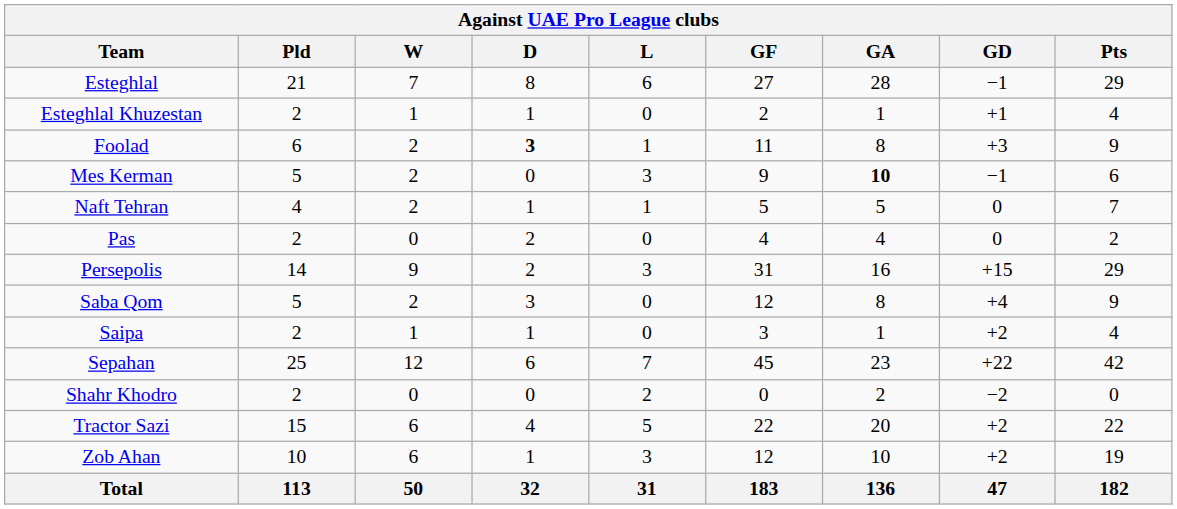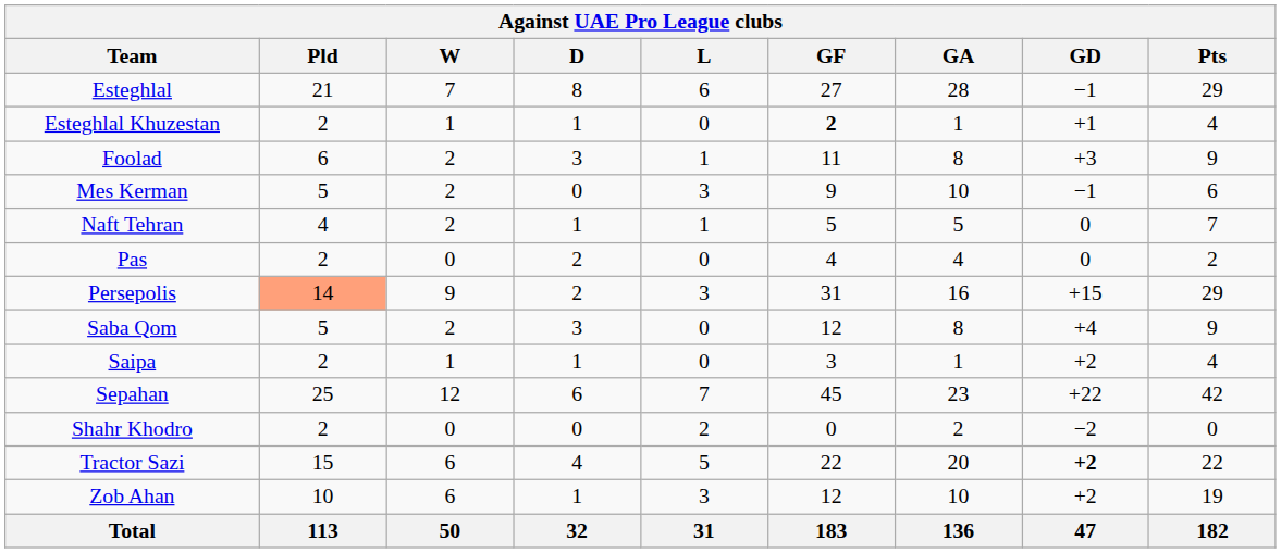Esteghlal Khuzestan | GF: normal -> bold
Foolad | D: bold -> normal
Mes Kerman | GA: bold -> normal
Persepolis | Pld: no background -> lightsalmon background
Tractor Sazi | GD: normal -> bold
